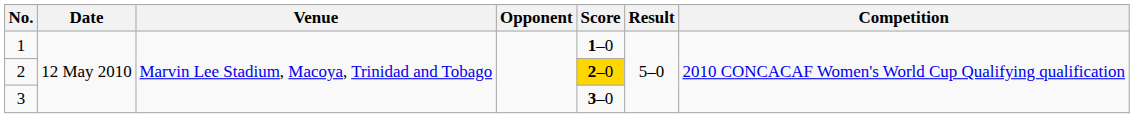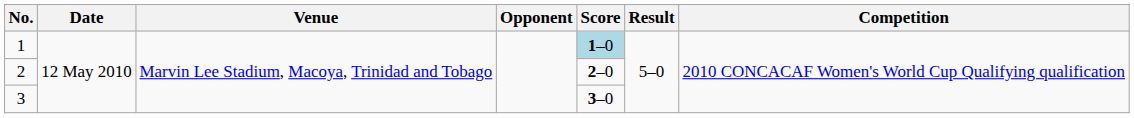1 | Score: no background -> lightblue background
2 | Score: gold background -> no background
